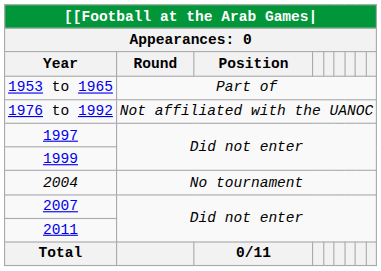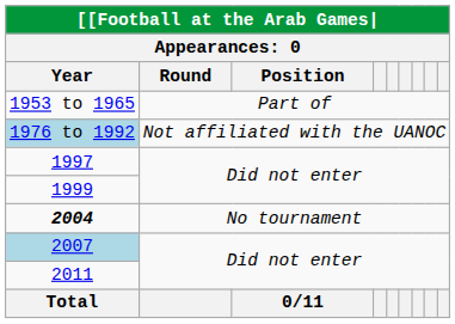1976 to 1992 | Year: no background -> lightblue background
2004 | Year: normal -> bold
2007 | Year: no background -> lightblue background
